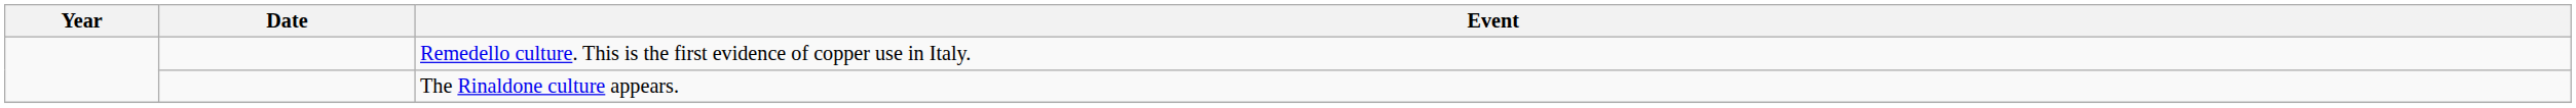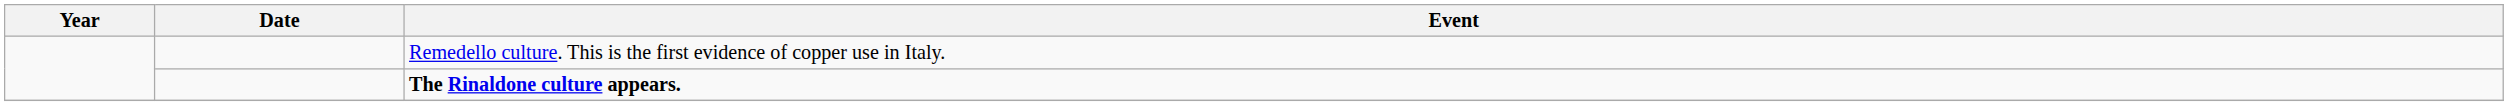The Rinaldone culture appears. | Event: normal -> bold
